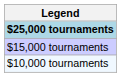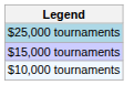row 2 | column 1: bold -> normal
